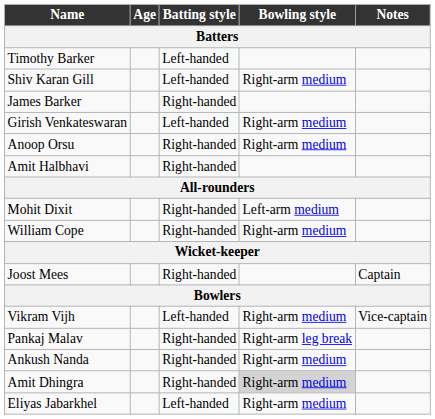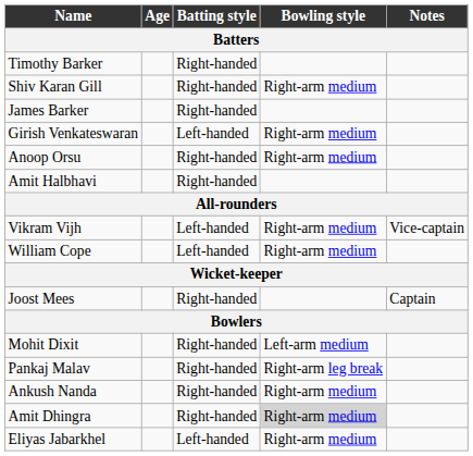Timothy Barker | Batting style: Left-handed -> Right-handed
Shiv Karan Gill | Batting style: Left-handed -> Right-handed
rows swapped: Vikram Vijh <-> Mohit Dixit
William Cope | Batting style: Right-handed -> Left-handed
